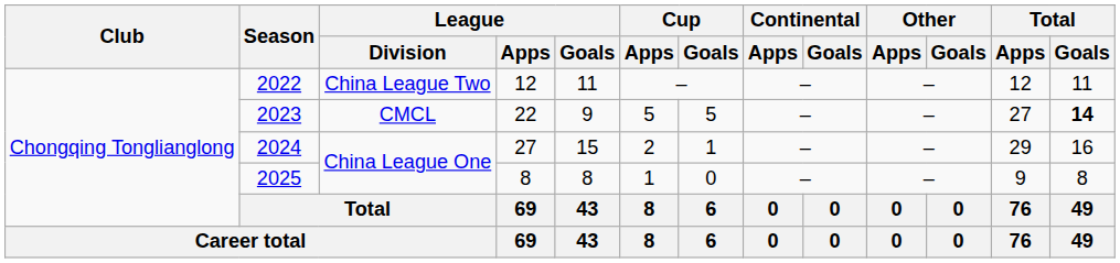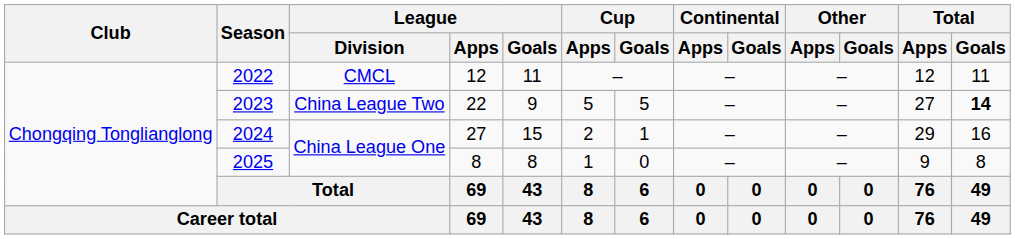2022 | League / Division: China League Two -> CMCL
2023 | League / Division: CMCL -> China League Two
